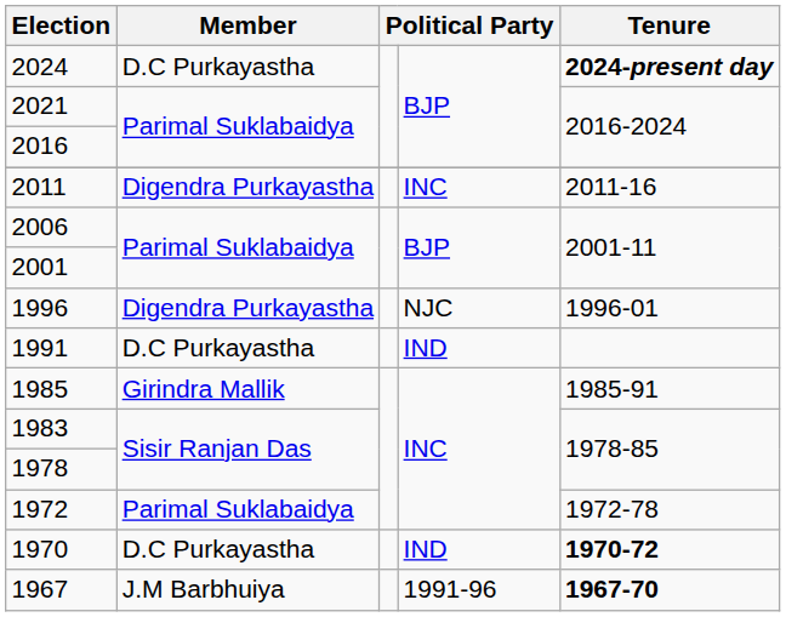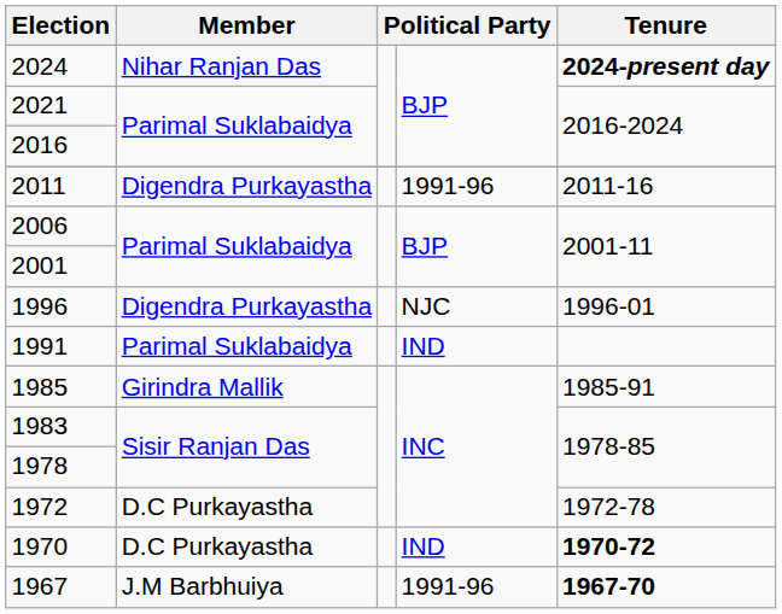2024 | Member: D.C Purkayastha -> Nihar Ranjan Das
2011 | column 4: INC -> 1991-96
1991 | Member: D.C Purkayastha -> Parimal Suklabaidya
1972 | Member: Parimal Suklabaidya -> D.C Purkayastha
